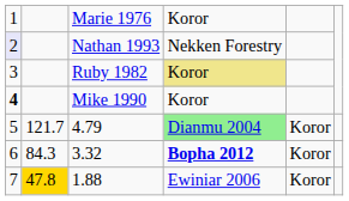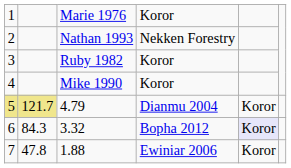Nathan 1993 | column 1: lavender background -> no background
Ruby 1982 | column 4: khaki background -> no background
Mike 1990 | column 1: bold -> normal
4.79 | column 1: no background -> khaki background
4.79 | column 2: no background -> khaki background
4.79 | column 4: lightgreen background -> no background
3.32 | column 4: bold -> normal
3.32 | column 5: no background -> lavender background
1.88 | column 2: gold background -> no background
